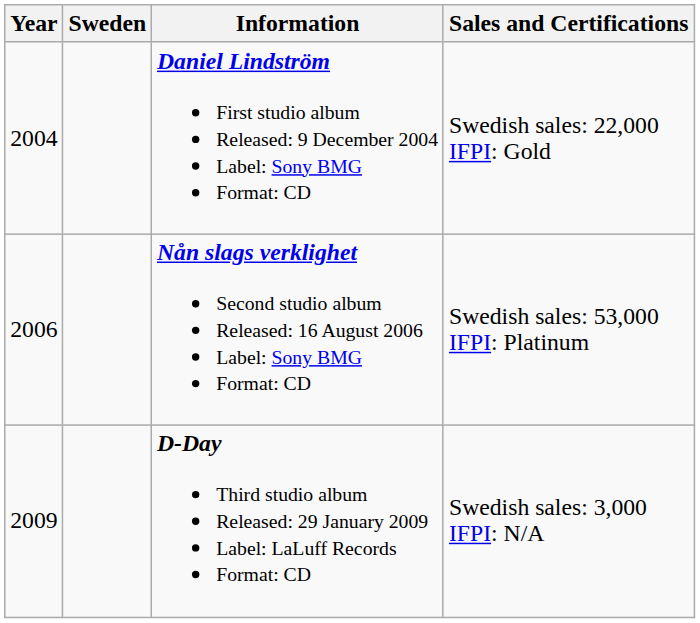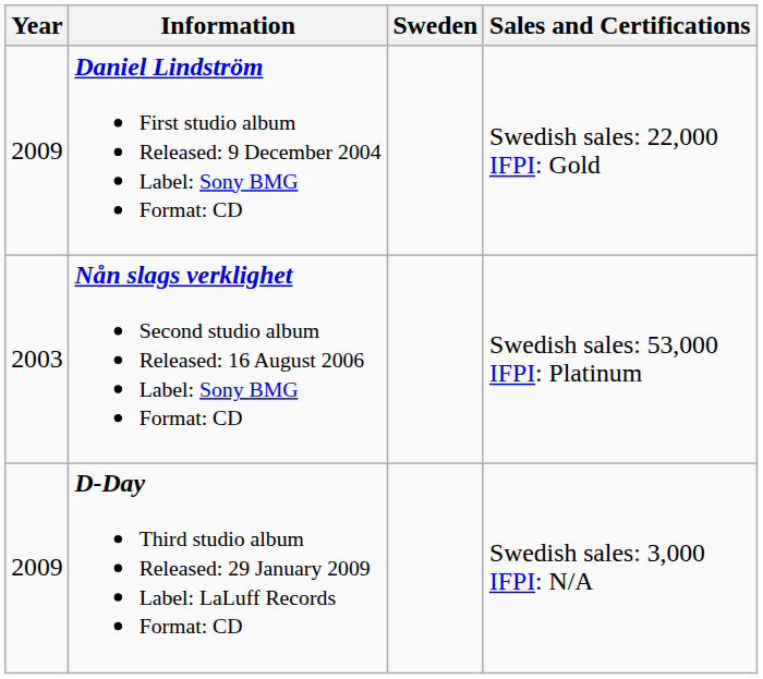columns swapped: Information <-> Sweden
row 2 | Year: 2004 -> 2009
row 3 | Year: 2006 -> 2003
